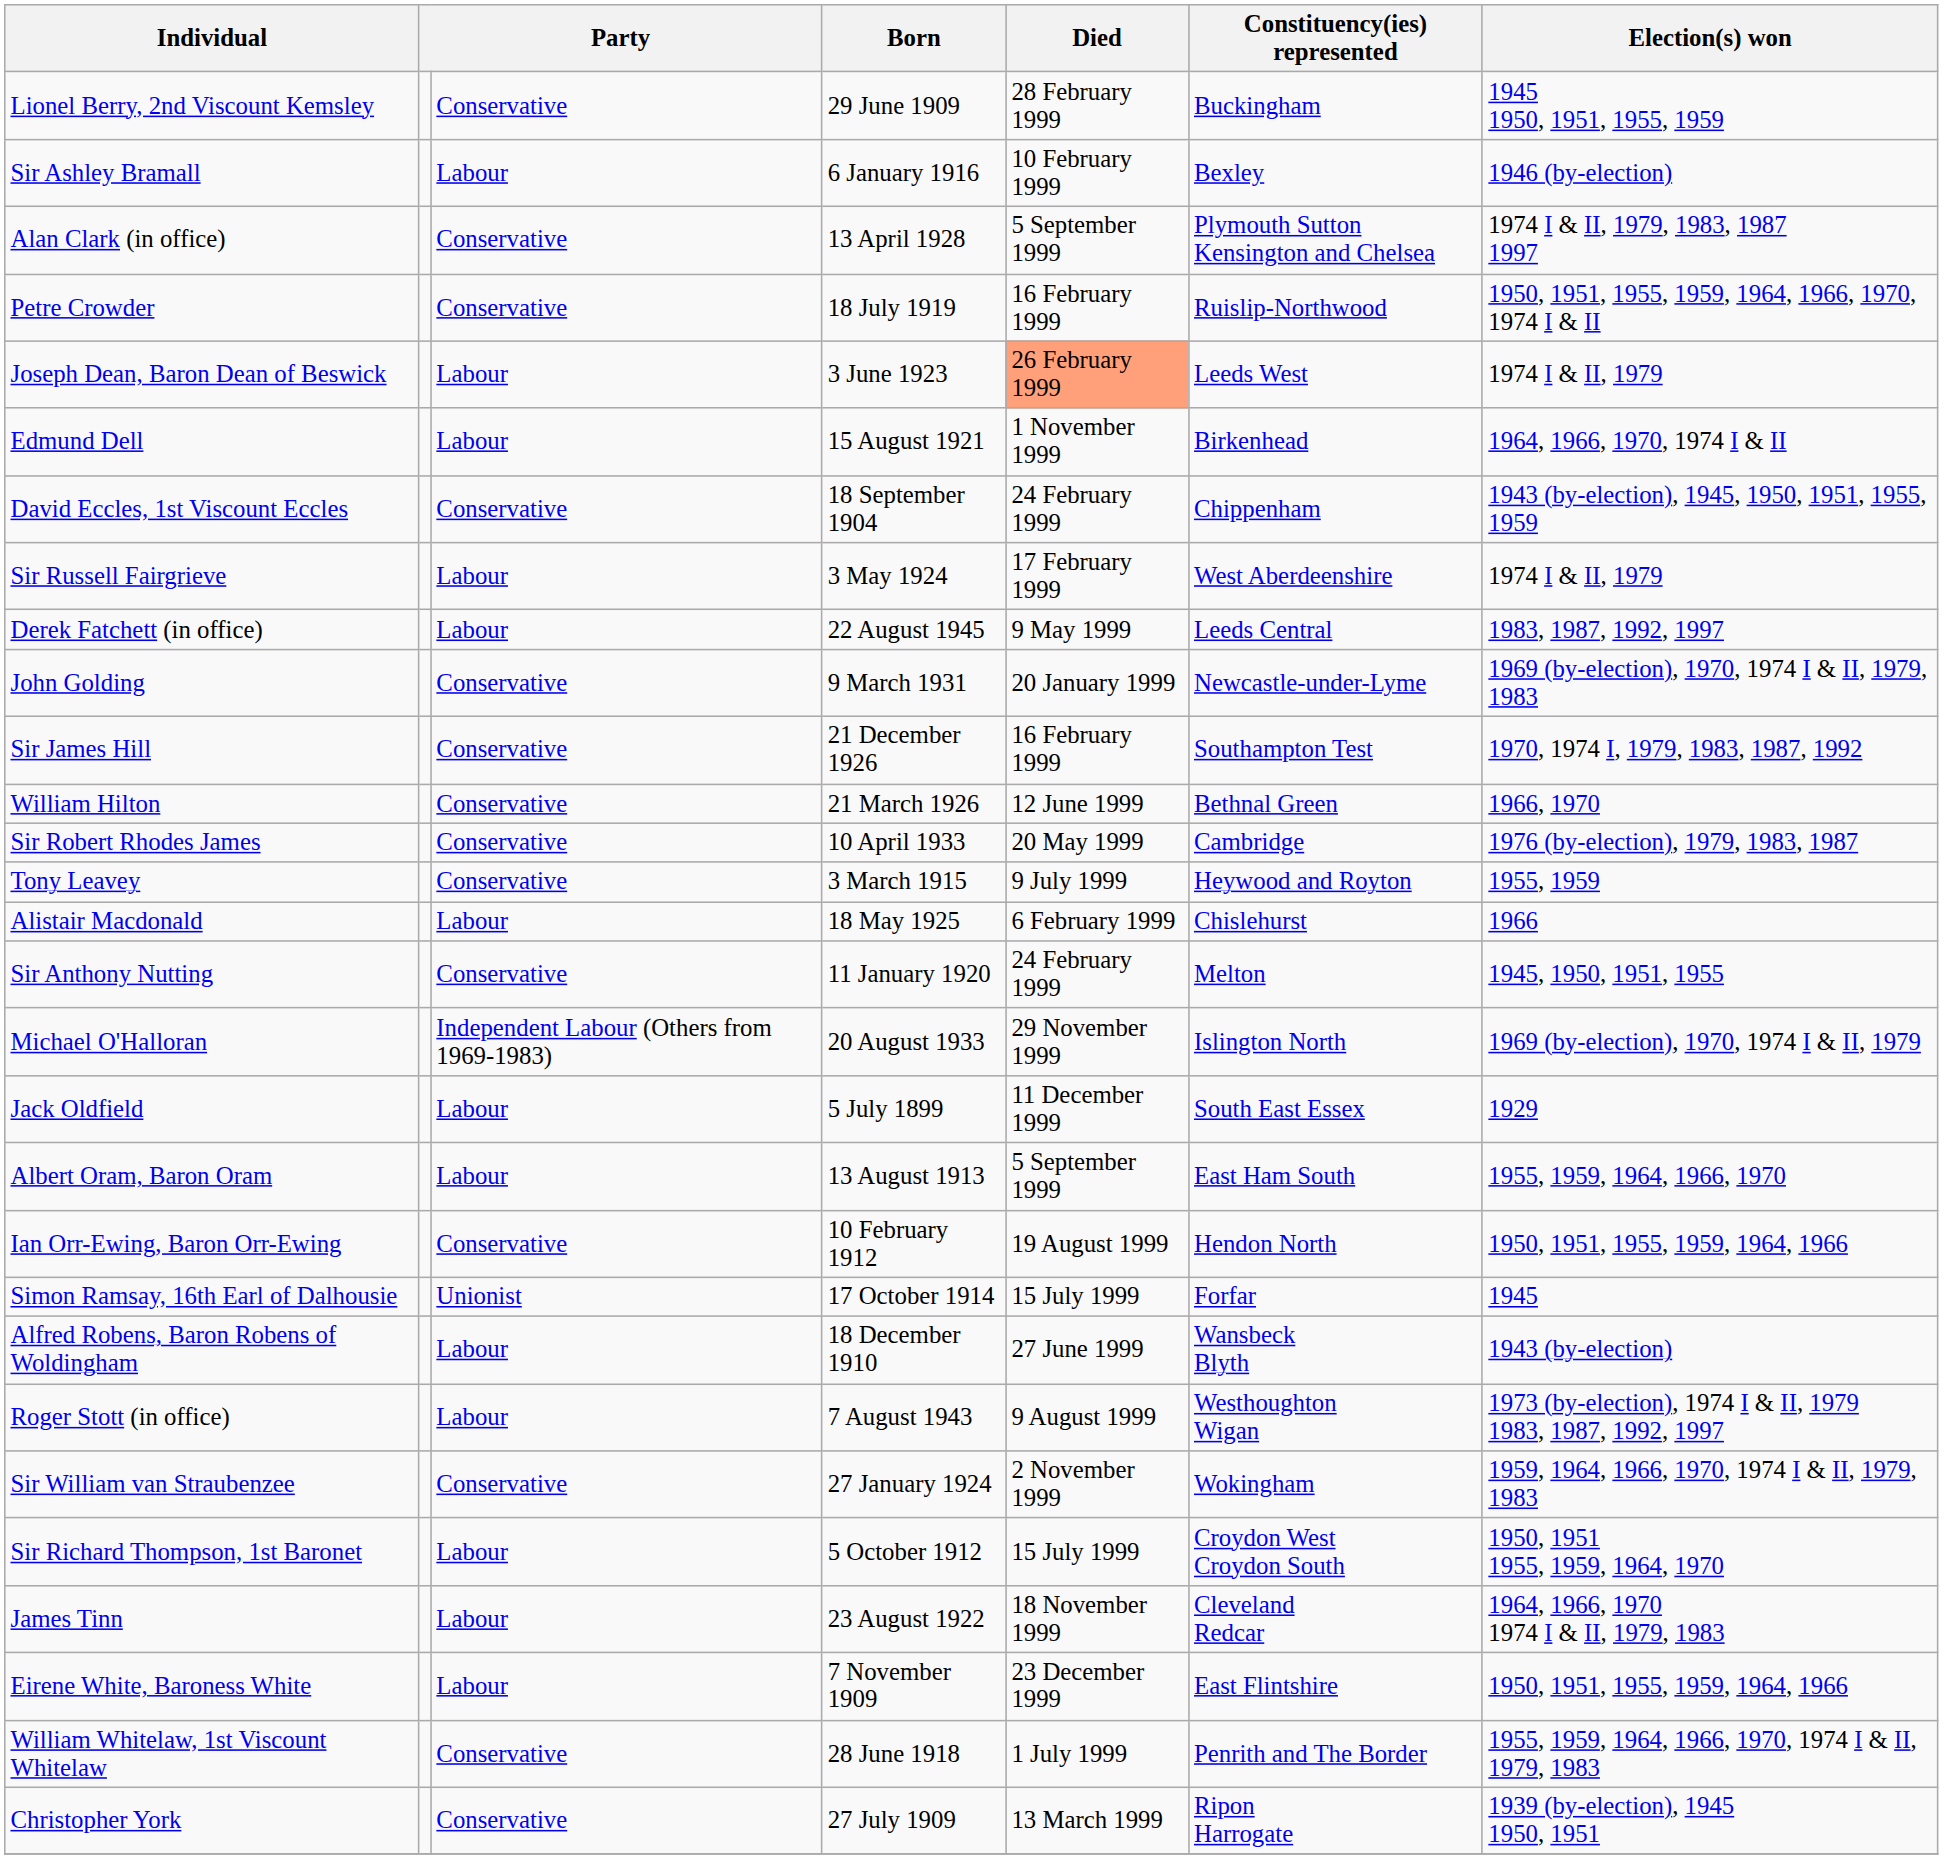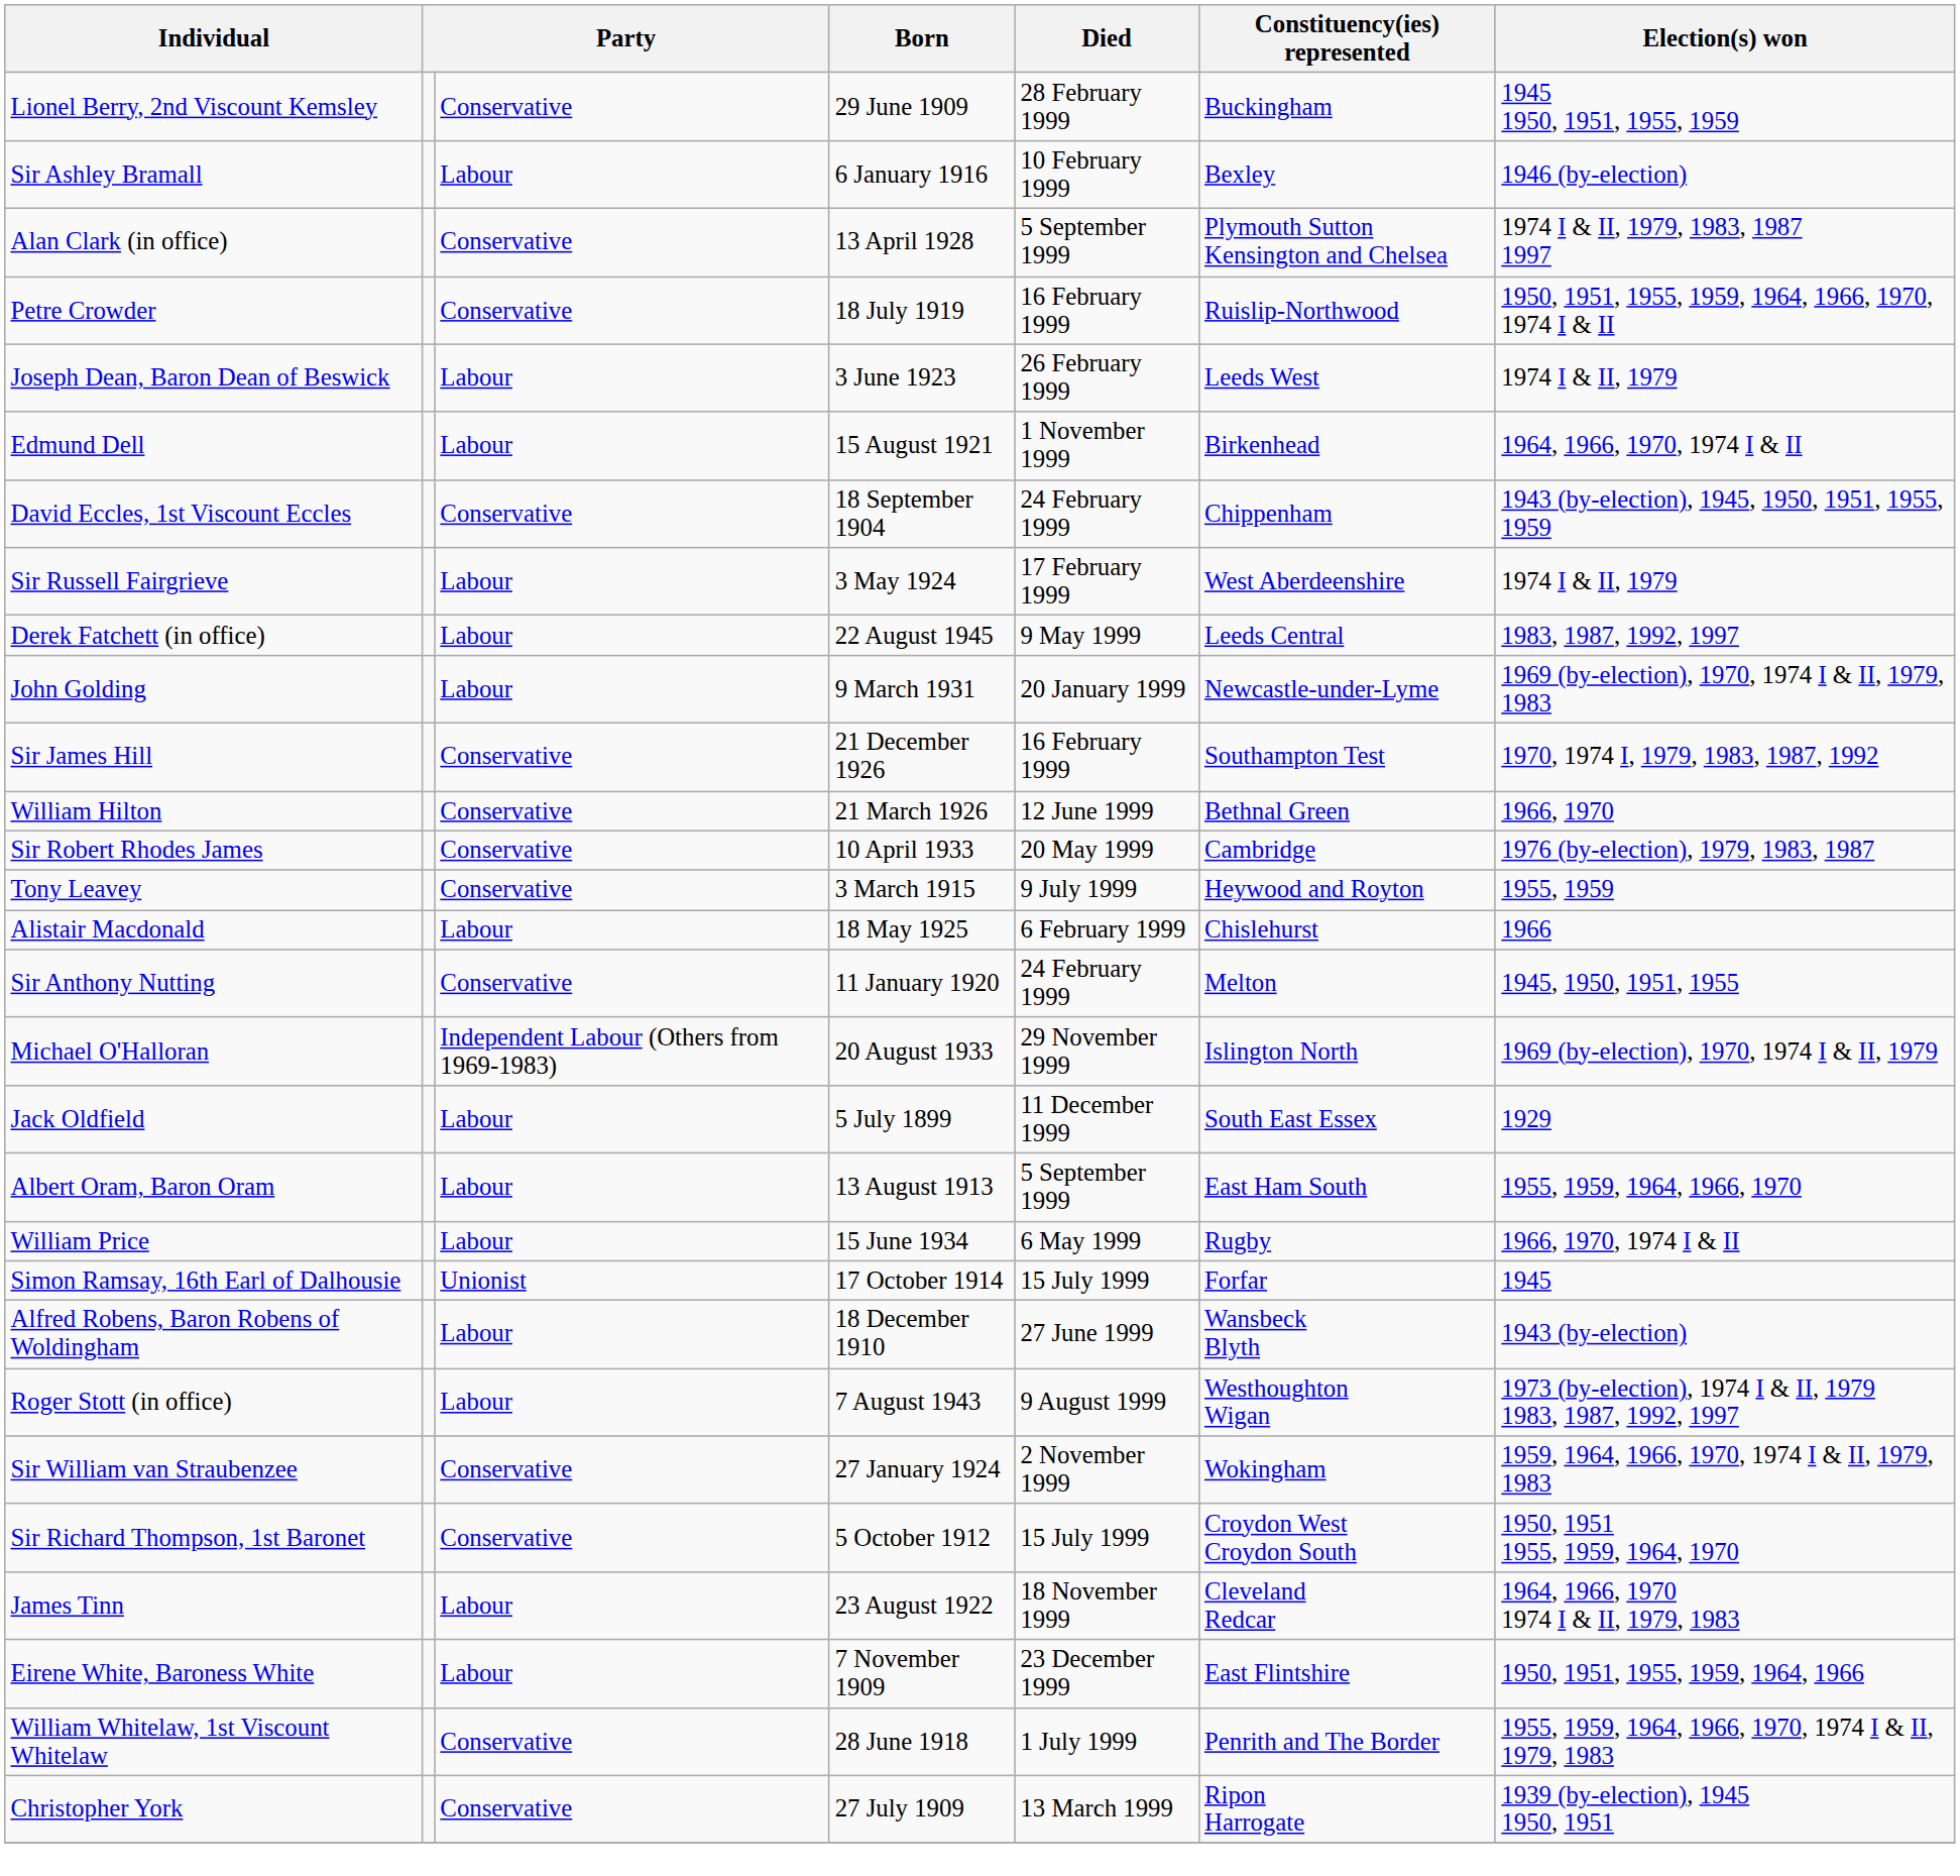Joseph Dean, Baron Dean of Beswick | Died: lightsalmon background -> no background
John Golding | column 3: Conservative -> Labour
- row: Ian Orr-Ewing, Baron Orr-Ewing | Conservative | 10 February 1912 | 19 August 1999 | Hendon North | 1950, 1951, 1955, 1959, 1964, 1966
+ row: William Price | Labour | 15 June 1934 | 6 May 1999 | Rugby | 1966, 1970, 1974 I & II
Sir Richard Thompson, 1st Baronet | column 3: Labour -> Conservative
